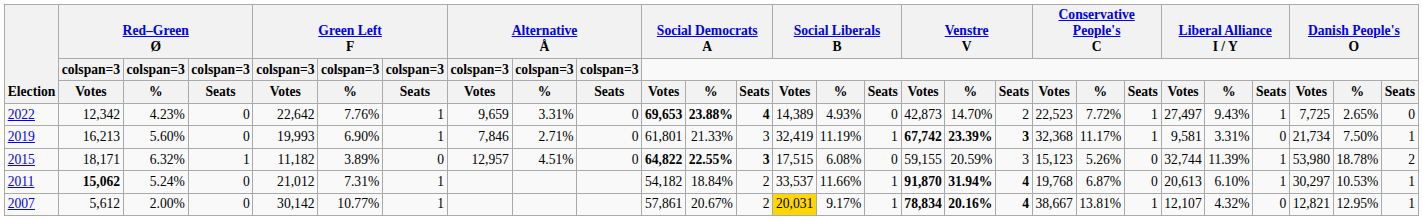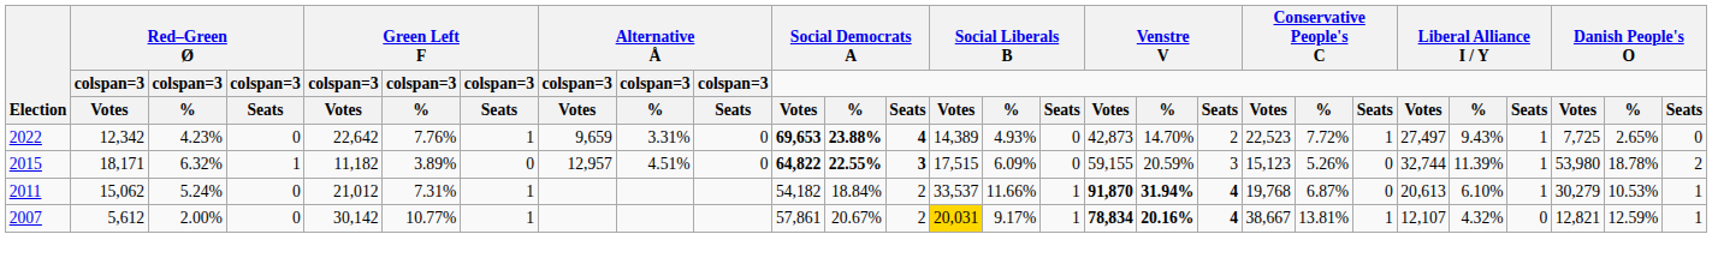- row: 2019 | 16,213 | 5.60% | 0 | 19,993 | 6.90% | 1 | 7,846 | 2.71% | 0 | 61,801 | 21.33% | 3 | 32,419 | 11.19% | 1 | 67,742 | 23.39% | 3 | 32,368 | 11.17% | 1 | 9,581 | 3.31% | 0 | 21,734 | 7.50% | 1
2015 | Social Liberals B / %: 6.08% -> 6.09%
2011 | Red–Green Ø / colspan=3 / Votes: bold -> normal
2011 | Danish People's O / Votes: 30,297 -> 30,279
2007 | Danish People's O / %: 12.95% -> 12.59%
